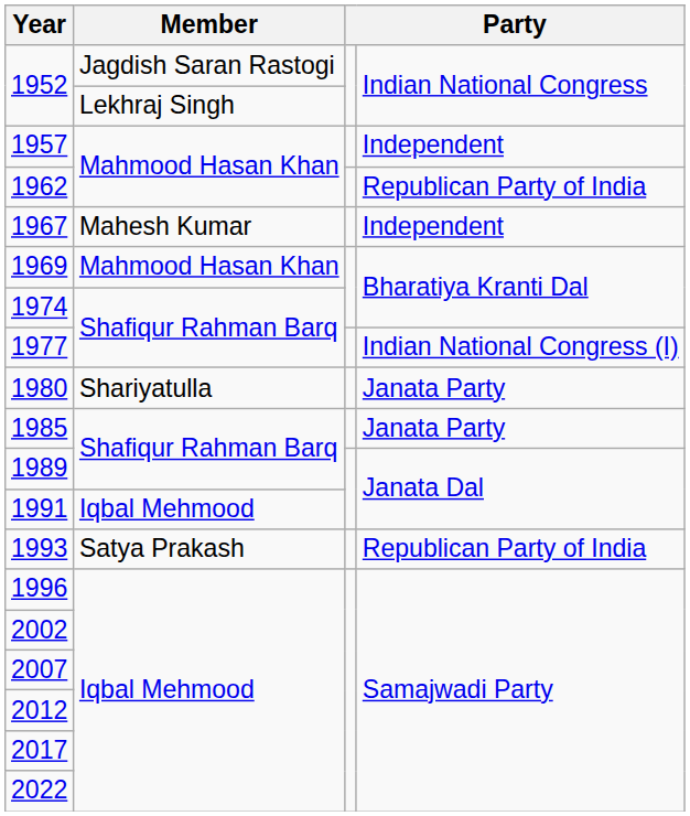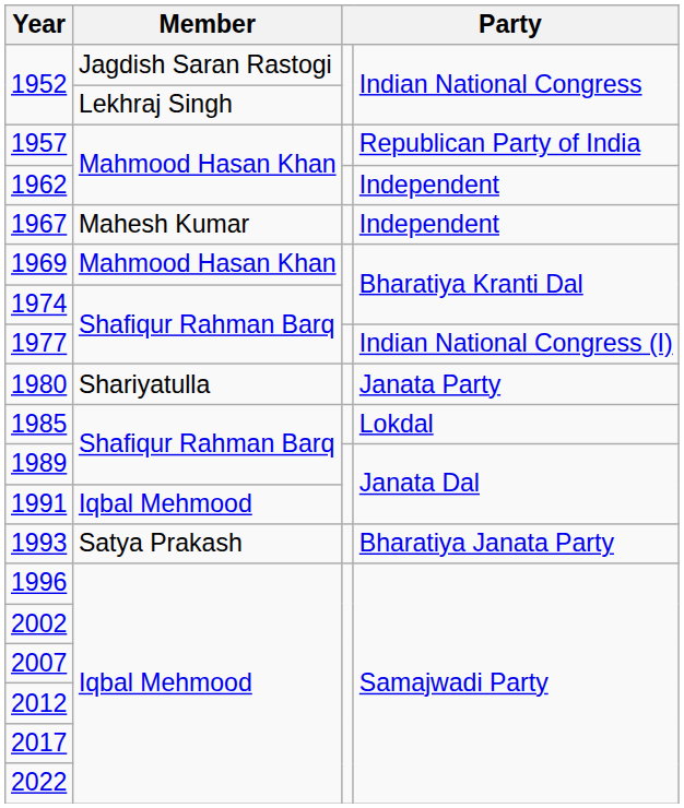1957 | column 4: Independent -> Republican Party of India
1962 | column 4: Republican Party of India -> Independent
1985 | column 4: Janata Party -> Lokdal
1993 | column 4: Republican Party of India -> Bharatiya Janata Party
